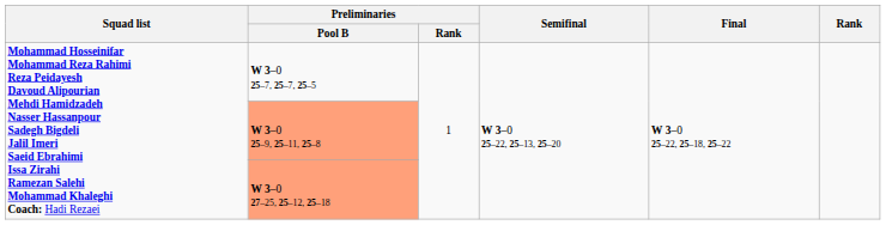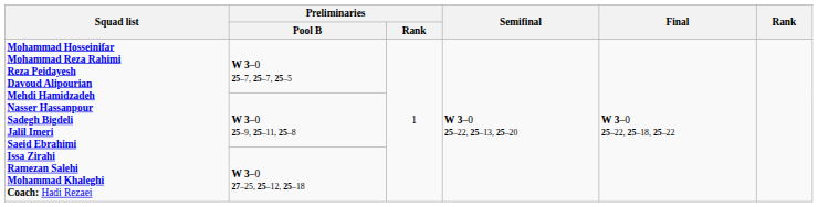W 3–0 25–9, 25–11, 25–8 | Preliminaries / Pool B: lightsalmon background -> no background
W 3–0 27–25, 25–12, 25–18 | Preliminaries / Pool B: lightsalmon background -> no background
